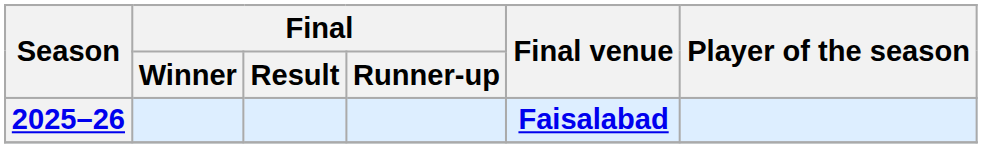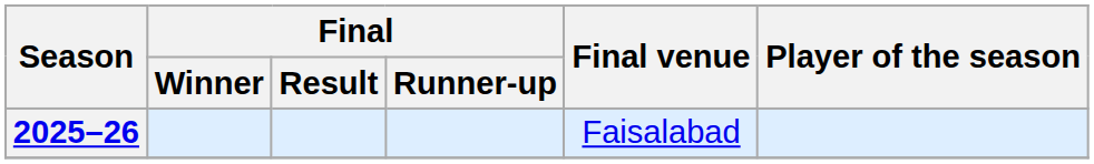2025–26 | Final venue: bold -> normal
